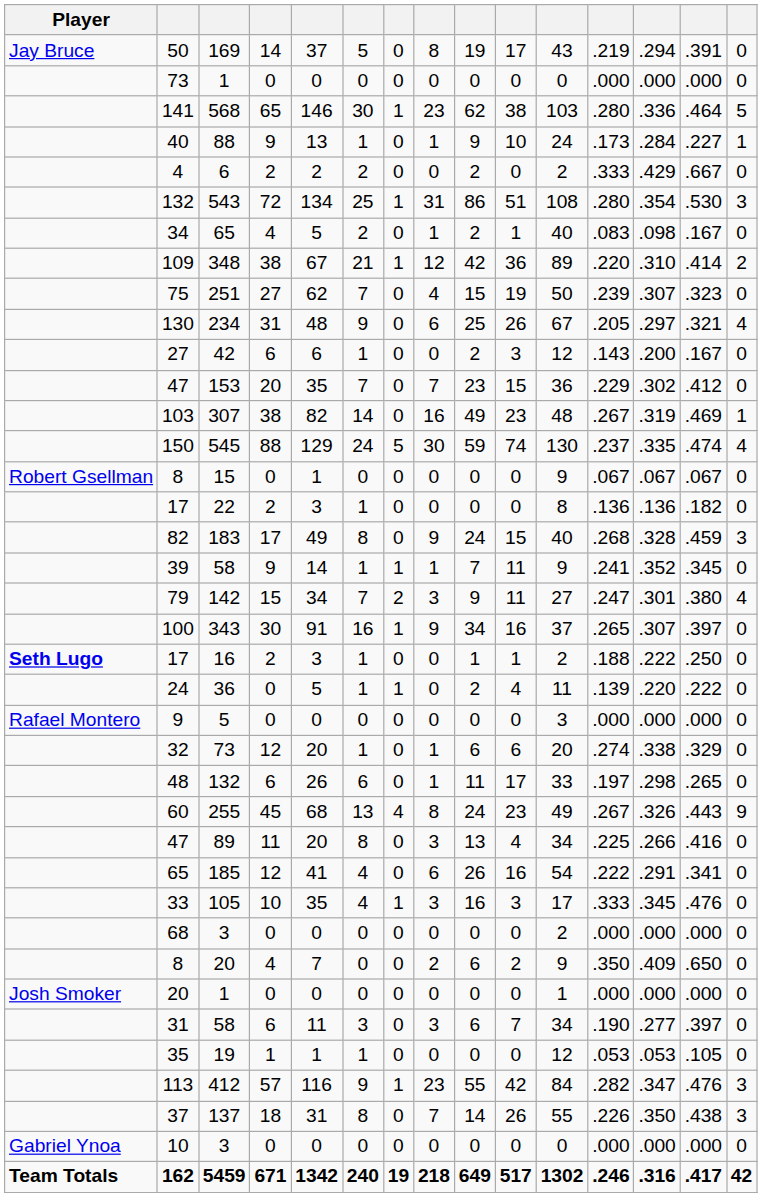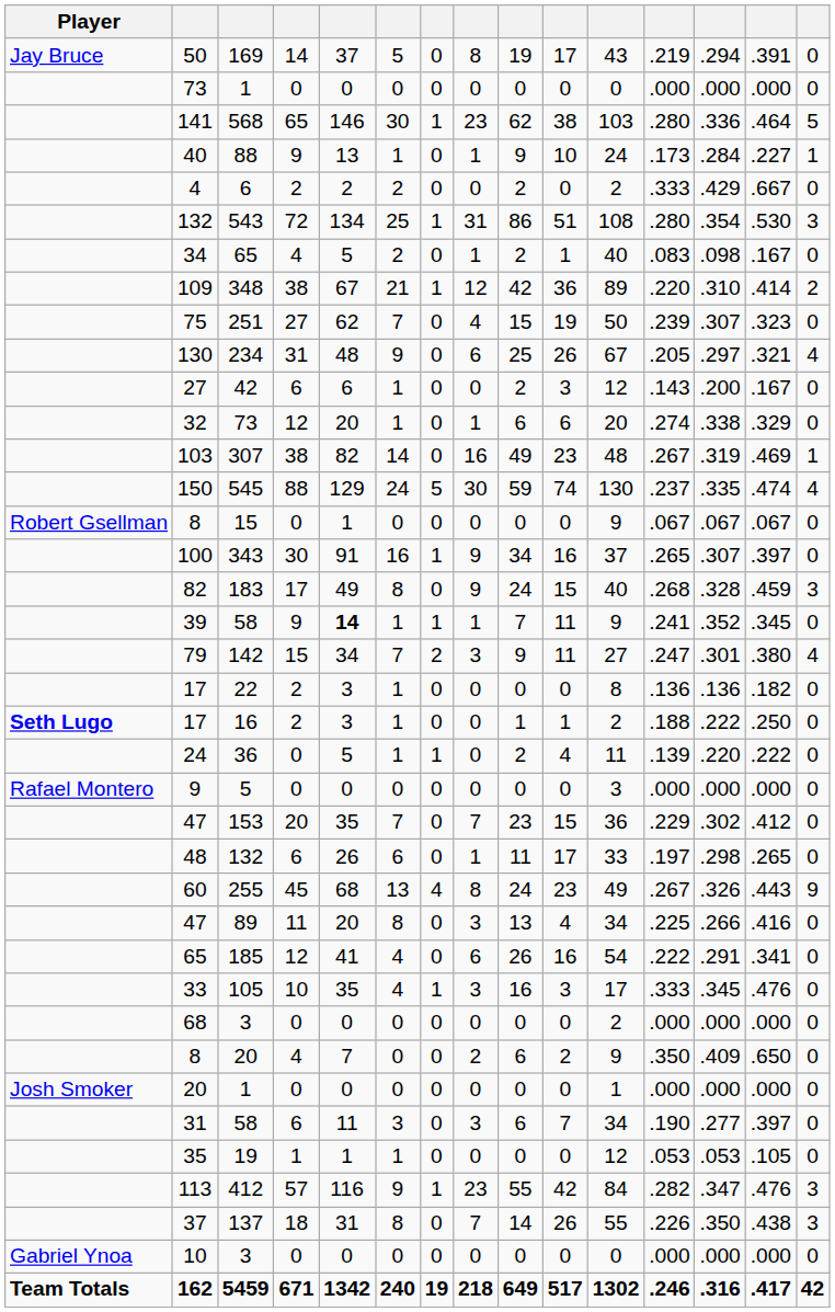rows swapped: 47 / 153 <-> 32
rows swapped: 17 / 22 <-> 100
39 | column 5: normal -> bold
